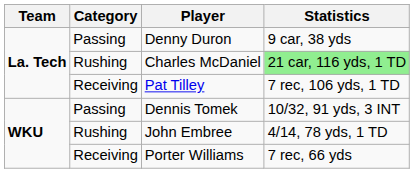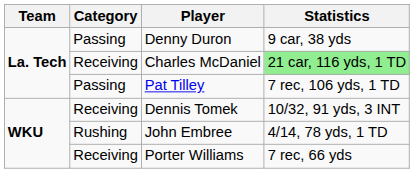Charles McDaniel | Category: Rushing -> Receiving
Pat Tilley | Category: Receiving -> Passing
Dennis Tomek | Category: Passing -> Receiving
